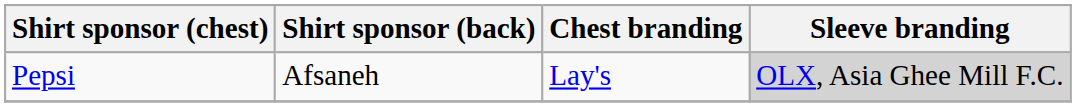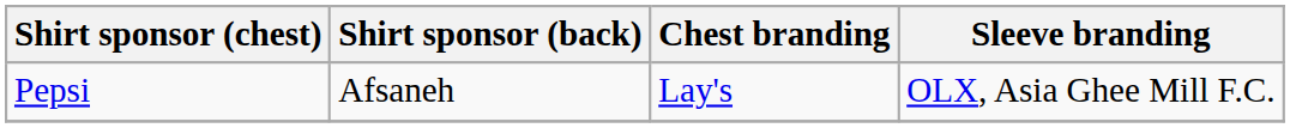Pepsi | Sleeve branding: lightgrey background -> no background
